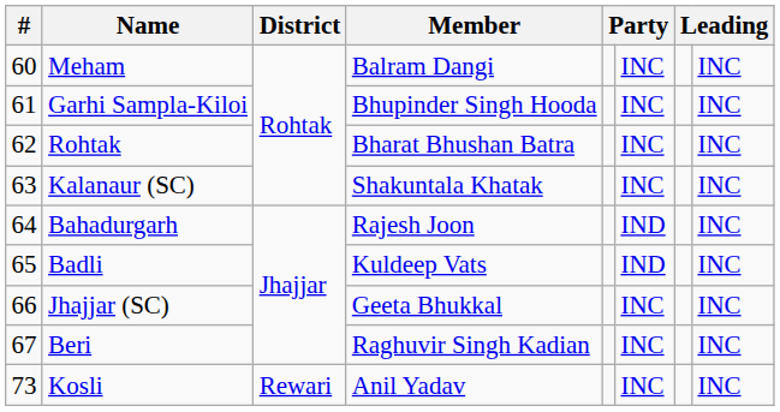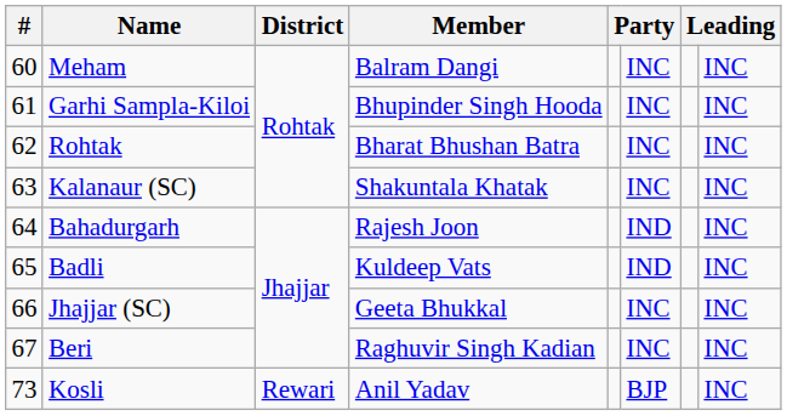Kosli | column 6: INC -> BJP
